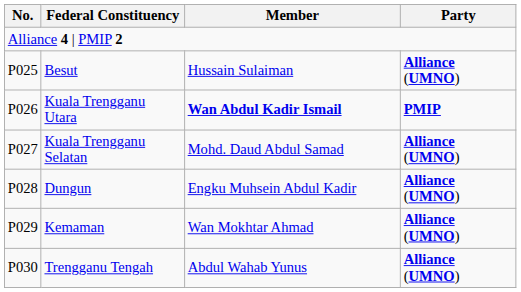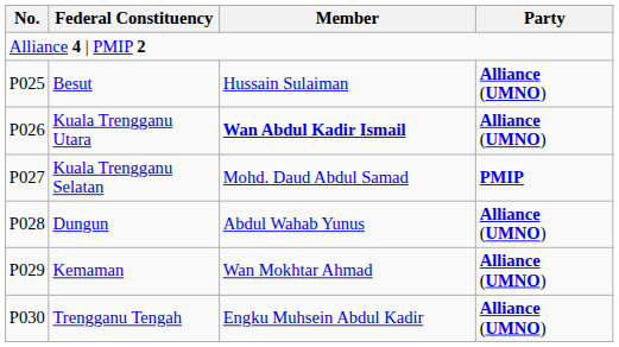Kuala Trengganu Utara | Party: PMIP -> Alliance (UMNO)
Kuala Trengganu Selatan | Party: Alliance (UMNO) -> PMIP
Dungun | Member: Engku Muhsein Abdul Kadir -> Abdul Wahab Yunus
Trengganu Tengah | Member: Abdul Wahab Yunus -> Engku Muhsein Abdul Kadir
